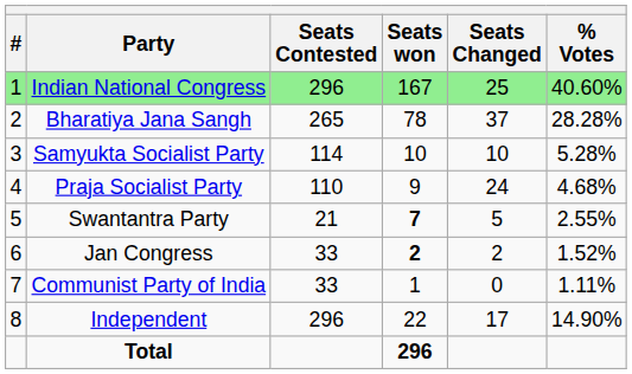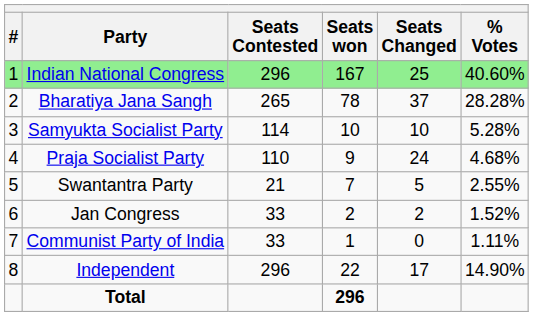Swantantra Party | Seats won: bold -> normal
Jan Congress | Seats won: bold -> normal
